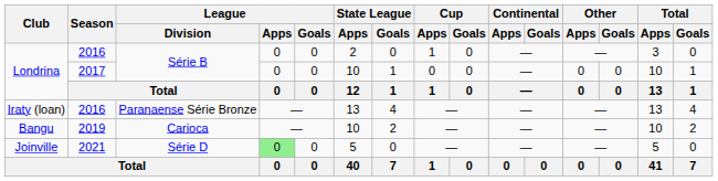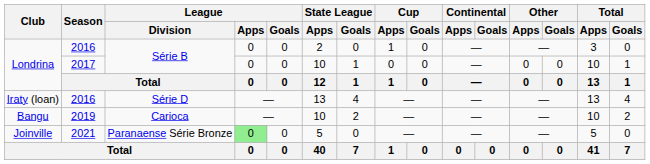Iraty (loan) | League / Division: Paranaense Série Bronze -> Série D
Joinville | League / Division: Série D -> Paranaense Série Bronze
